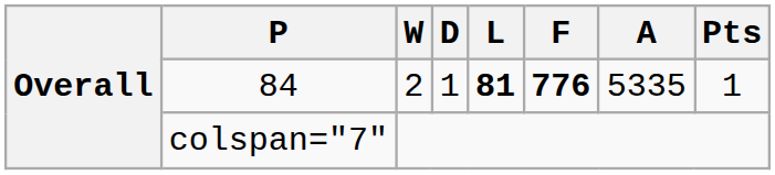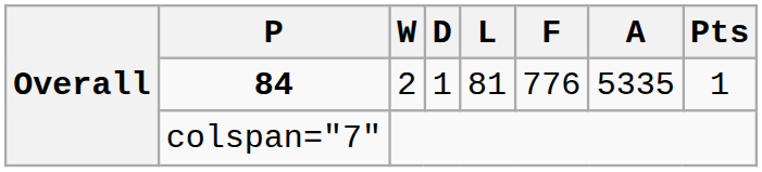row 2 | P: normal -> bold
row 2 | L: bold -> normal
row 2 | F: bold -> normal
